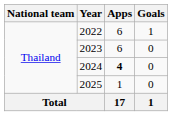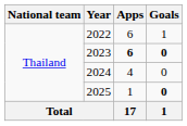2023 | Apps: normal -> bold
2023 | Goals: normal -> bold
2024 | Apps: bold -> normal
2025 | Goals: normal -> bold
